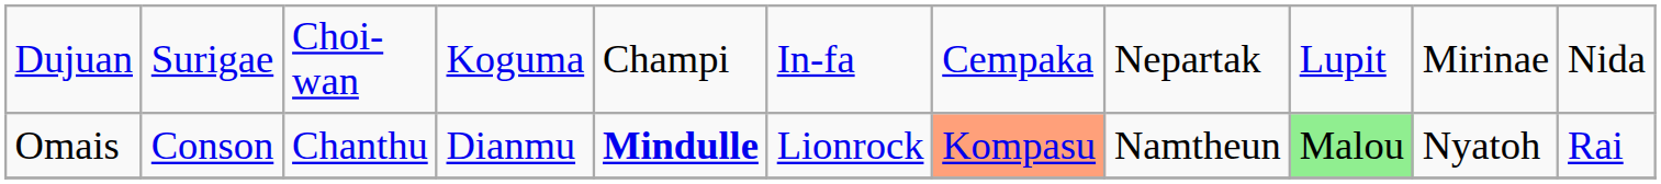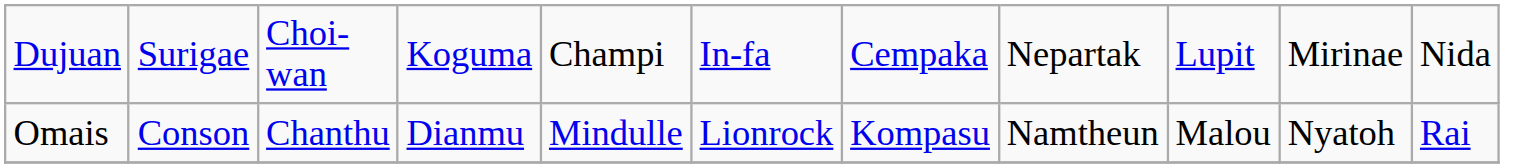Omais | column 5: bold -> normal
Omais | column 7: lightsalmon background -> no background
Omais | column 9: lightgreen background -> no background
